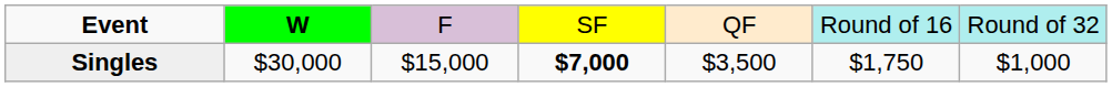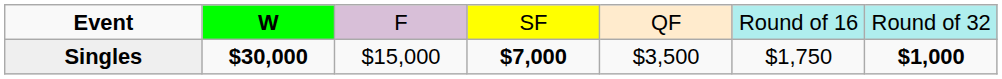Singles | column 2: normal -> bold
Singles | column 7: normal -> bold
